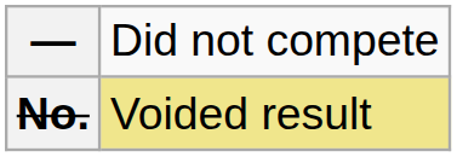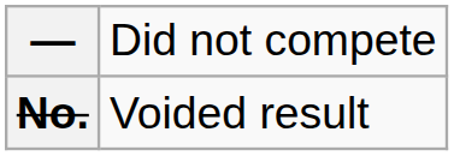No. | column 2: khaki background -> no background
